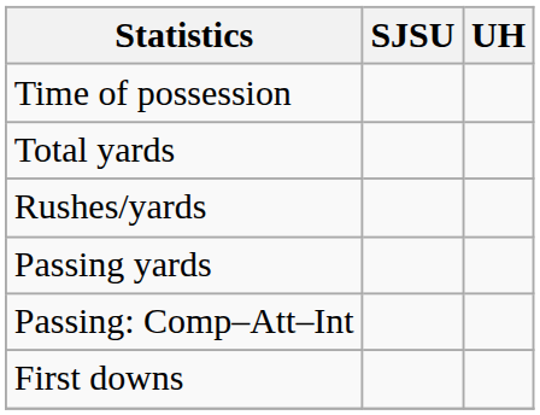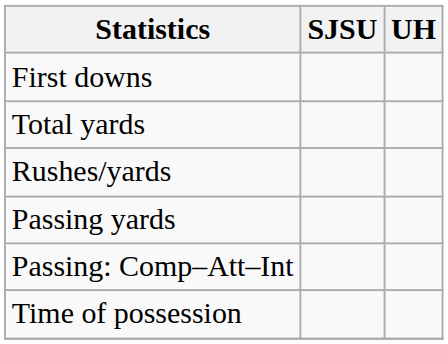rows swapped: First downs <-> Time of possession
